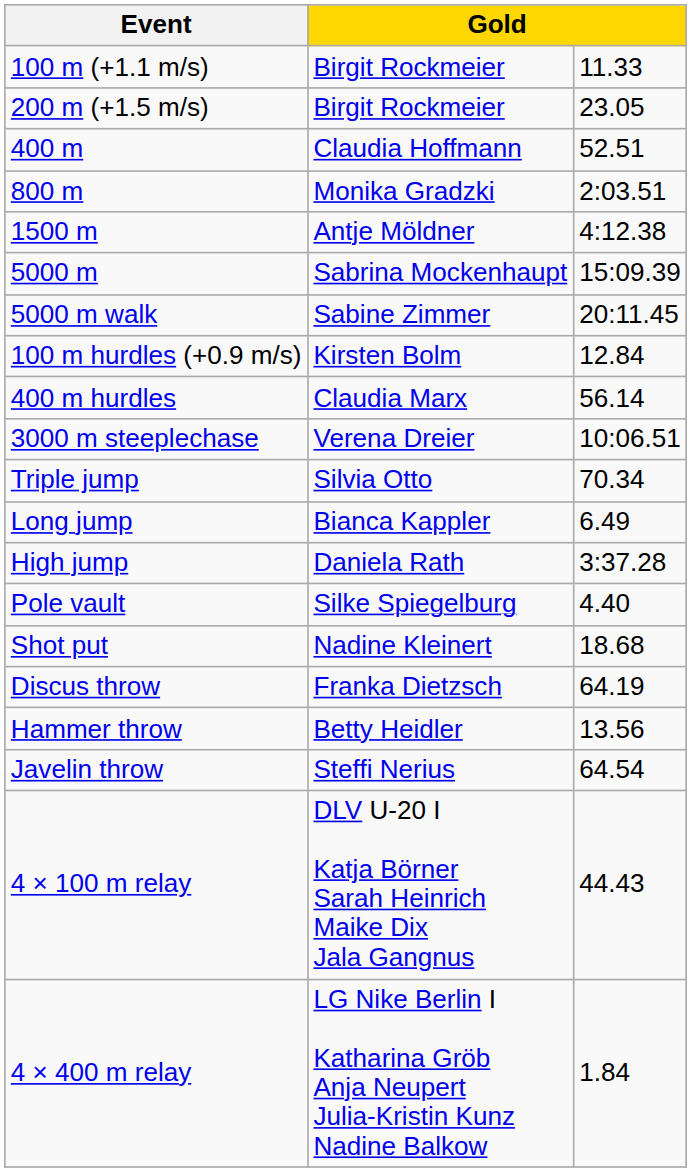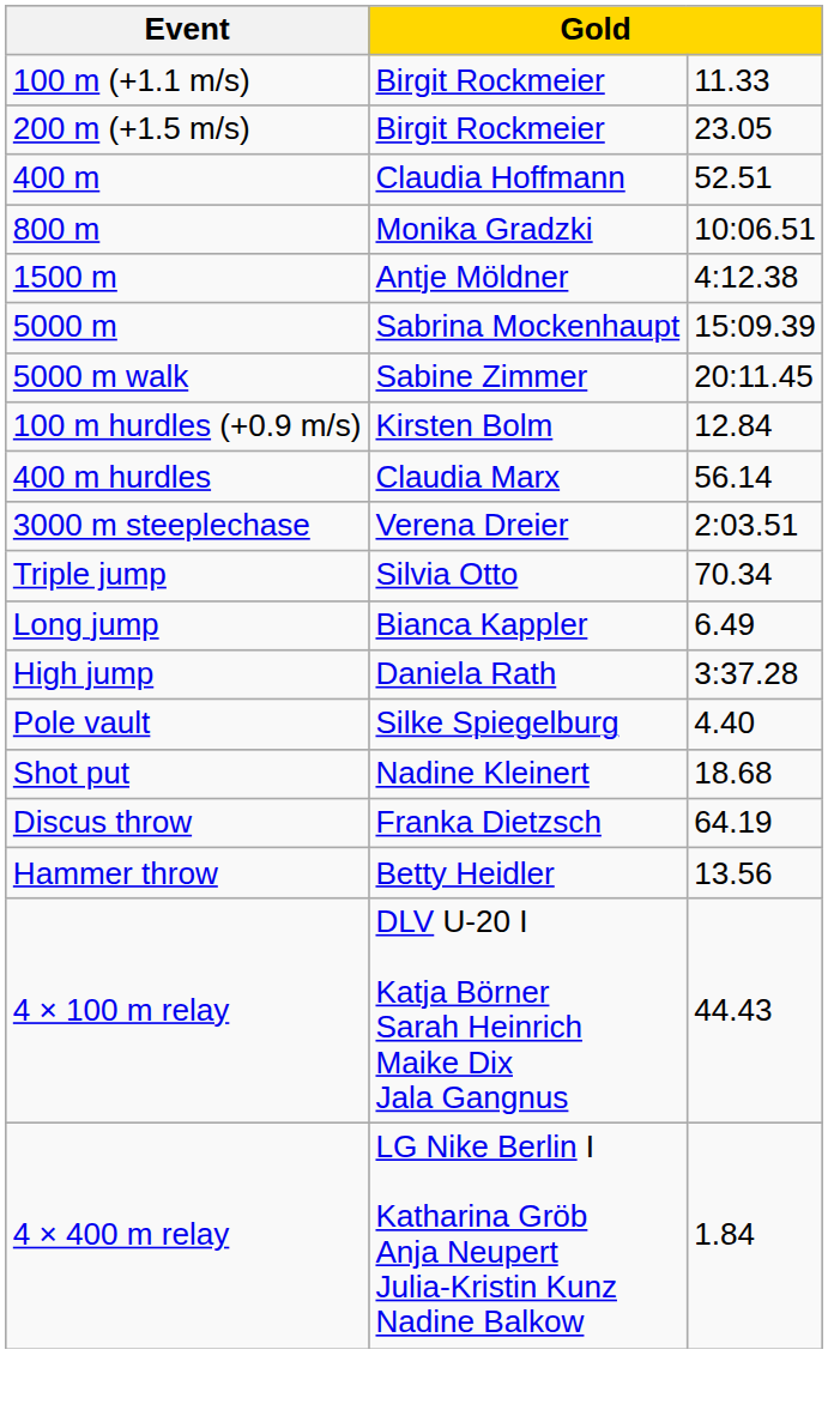800 m | column 3: 2:03.51 -> 10:06.51
3000 m steeplechase | column 3: 10:06.51 -> 2:03.51
- row: Javelin throw | Steffi Nerius | 64.54
